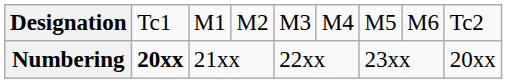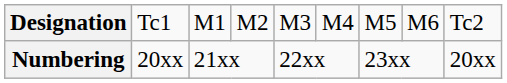Numbering | column 2: bold -> normal
